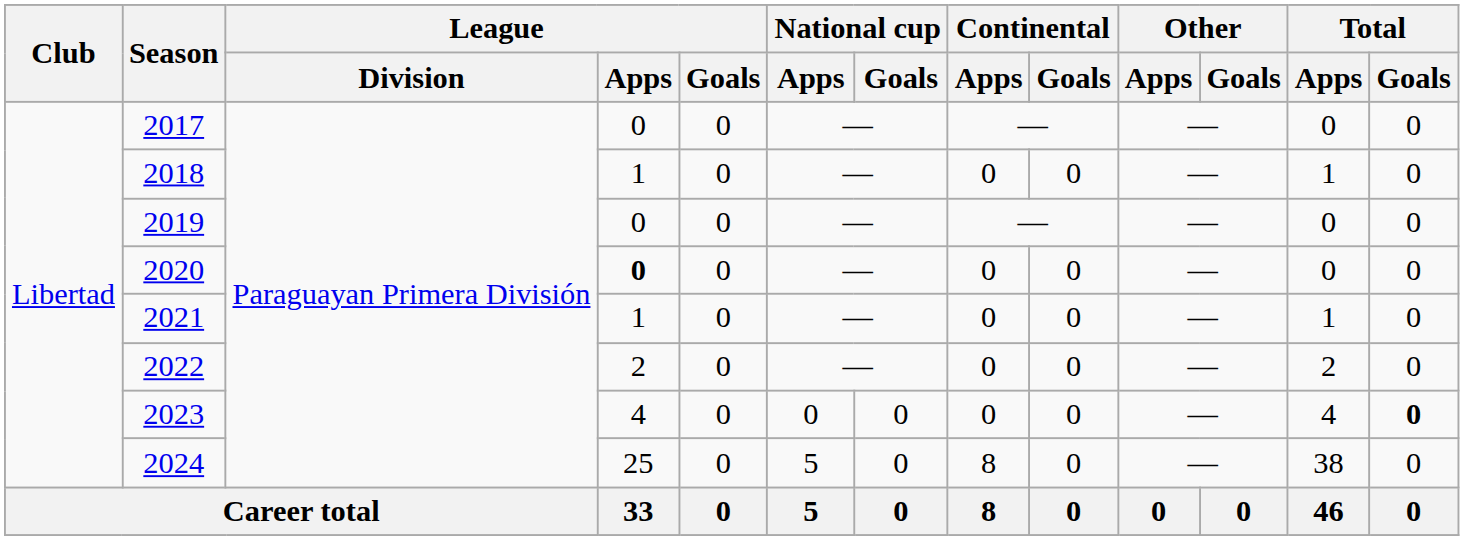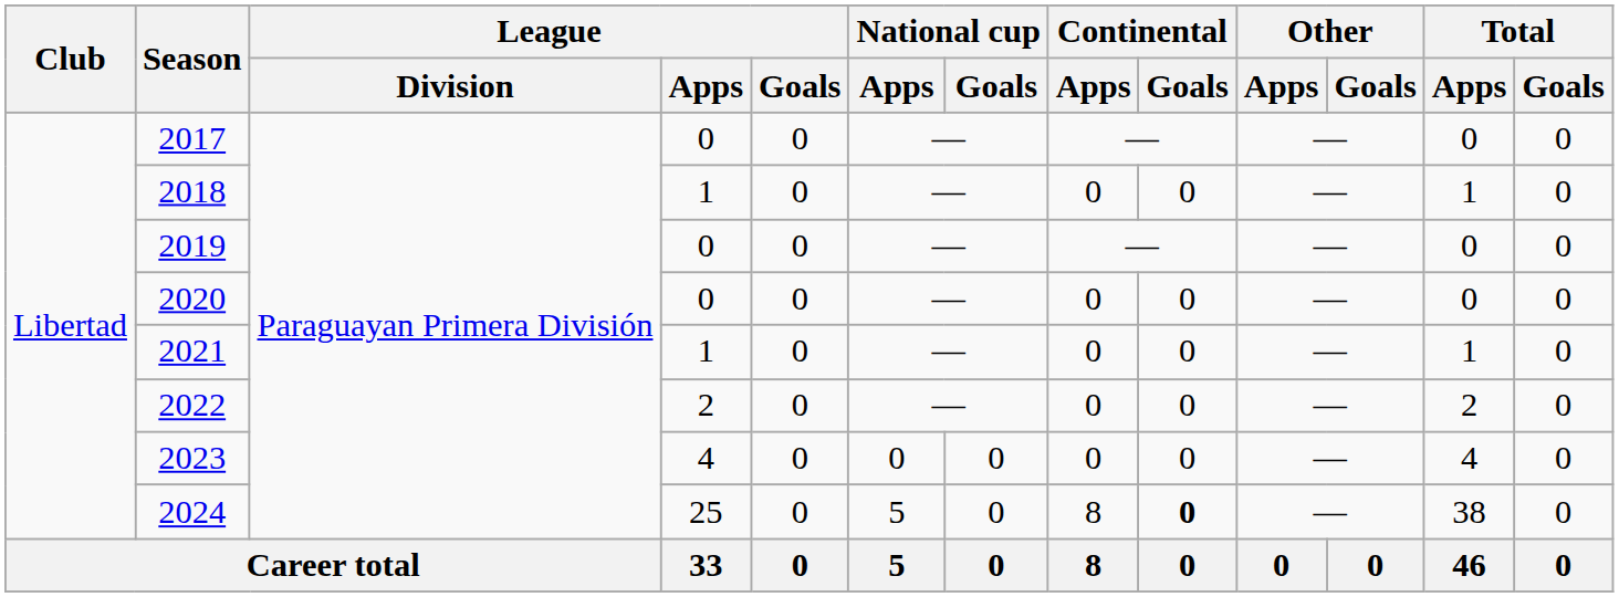2020 | League / Apps: bold -> normal
2023 | Total / Goals: bold -> normal
2024 | Continental / Goals: normal -> bold
